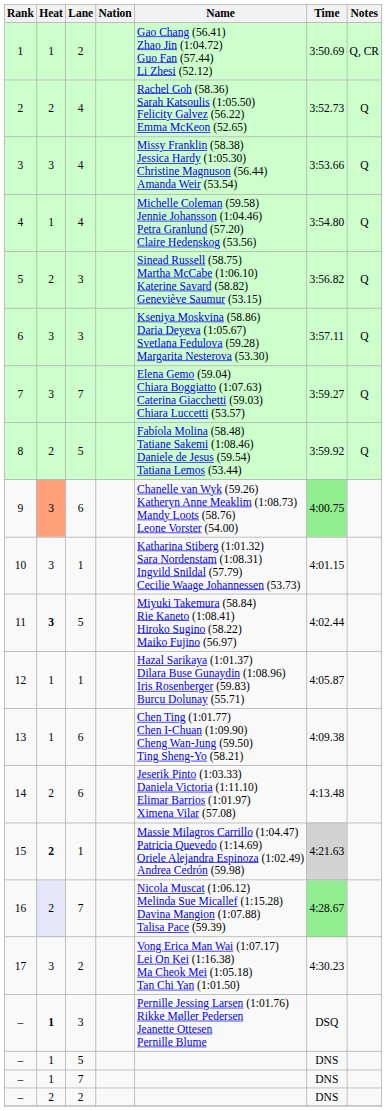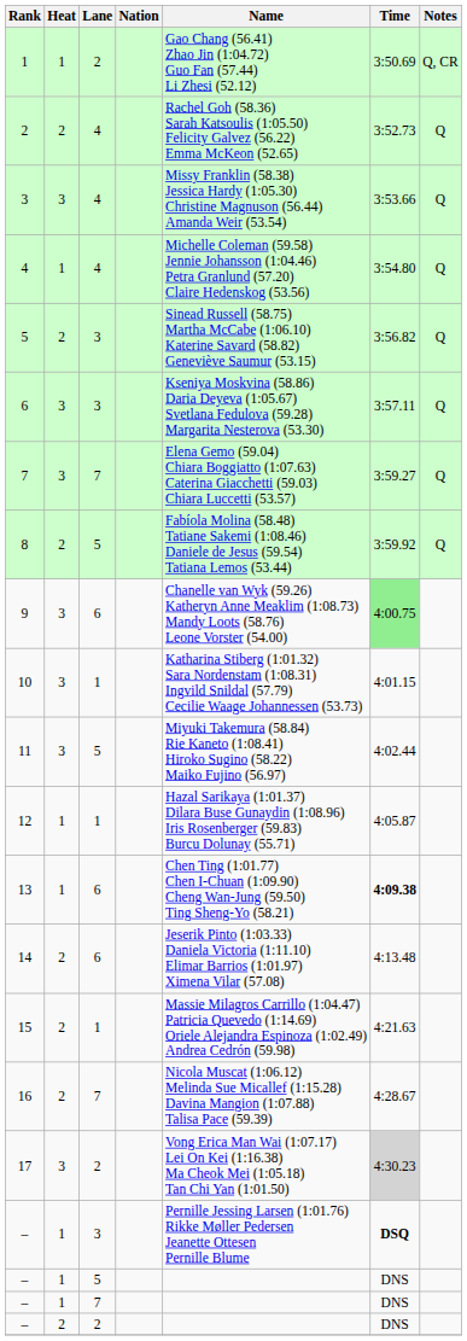9 | Heat: lightsalmon background -> no background
11 | Heat: bold -> normal
13 | Time: normal -> bold
15 | Heat: bold -> normal
15 | Time: lightgrey background -> no background
16 | Heat: lavender background -> no background
16 | Time: lightgreen background -> no background
17 | Time: no background -> lightgrey background
– / 3 | Heat: bold -> normal
– / 3 | Time: normal -> bold
